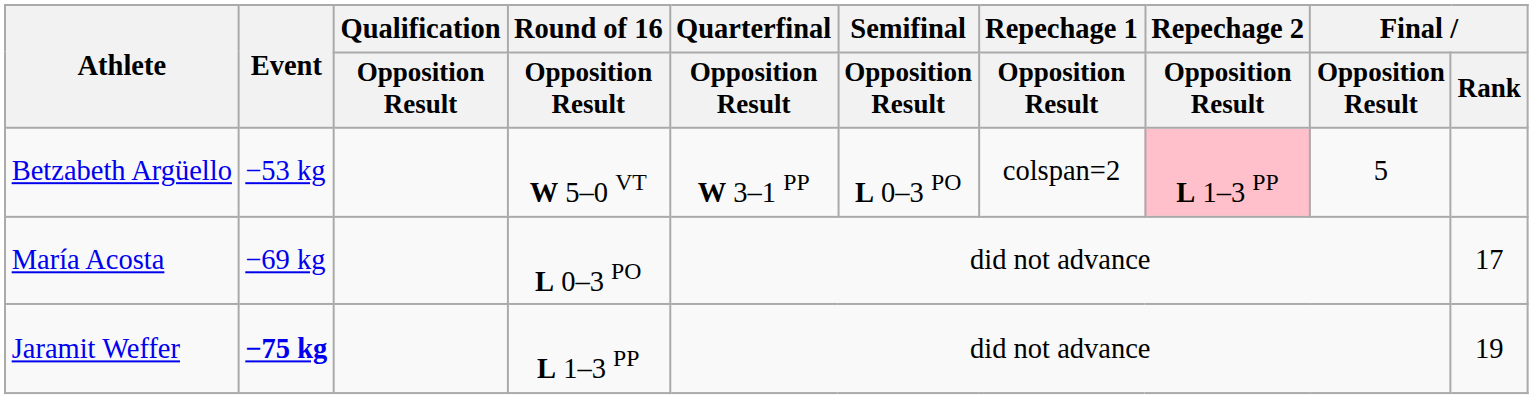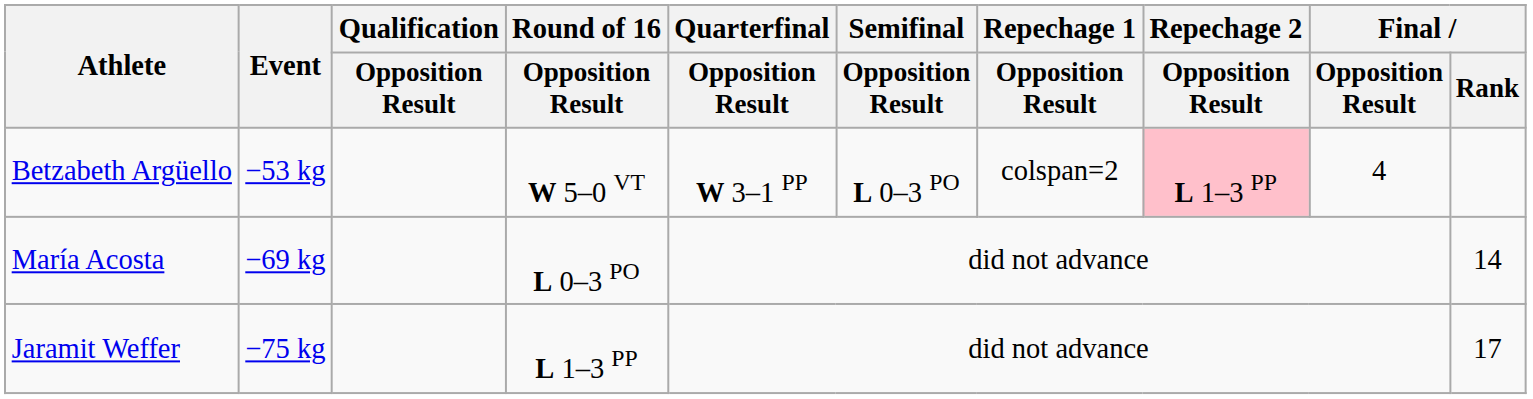Betzabeth Argüello | Final / Opposition Result: 5 -> 4
María Acosta | Final / Rank: 17 -> 14
Jaramit Weffer | Event: bold -> normal
Jaramit Weffer | Final / Rank: 19 -> 17
